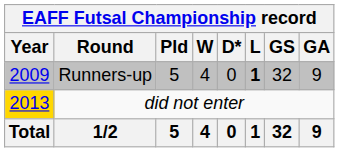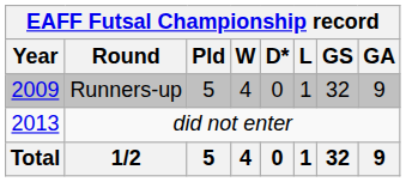Runners-up | EAFF Futsal Championship record / L: bold -> normal
did not enter | EAFF Futsal Championship record / Year: gold background -> no background
